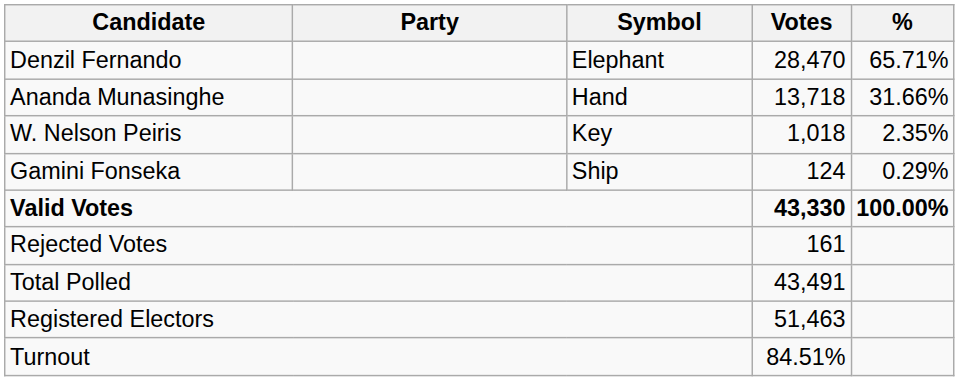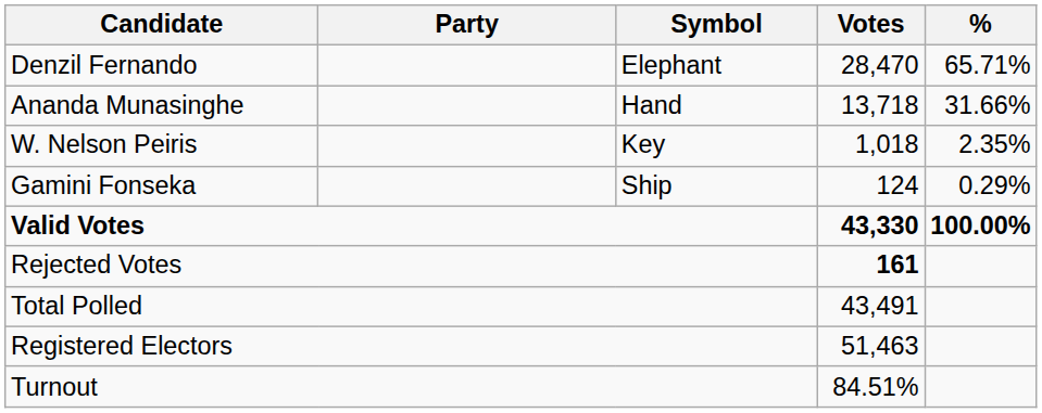Rejected Votes | Votes: normal -> bold
